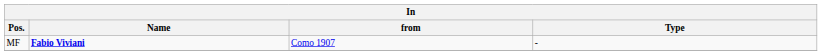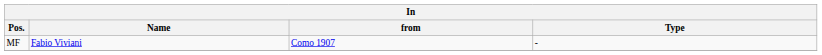MF | Name: bold -> normal
